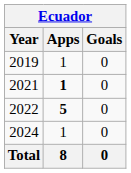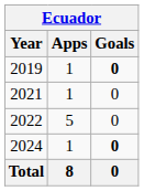2019 | Goals: normal -> bold
2021 | Apps: bold -> normal
2022 | Apps: bold -> normal
2024 | Goals: normal -> bold
